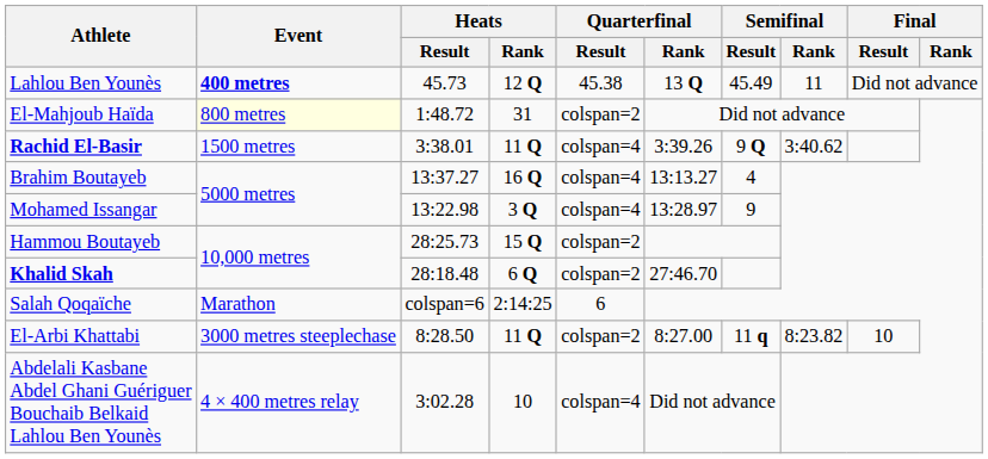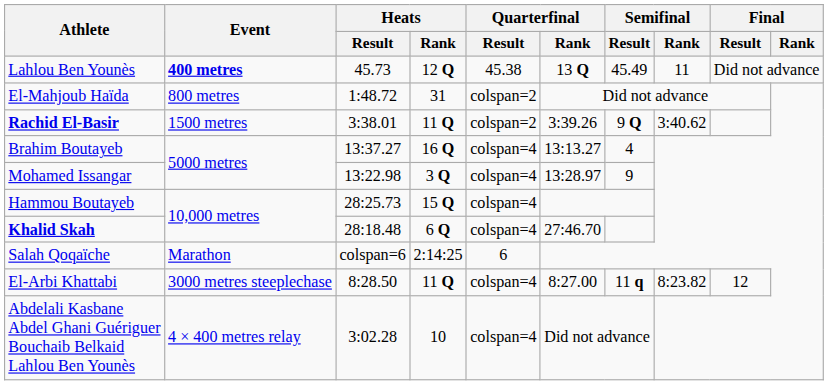El-Mahjoub Haïda | Event: lightyellow background -> no background
Rachid El-Basir | Quarterfinal / Result: colspan=4 -> colspan=2
Hammou Boutayeb | Quarterfinal / Result: colspan=2 -> colspan=4
Khalid Skah | Quarterfinal / Result: colspan=2 -> colspan=4
El-Arbi Khattabi | Quarterfinal / Result: colspan=2 -> colspan=4
El-Arbi Khattabi | Final / Result: 10 -> 12
